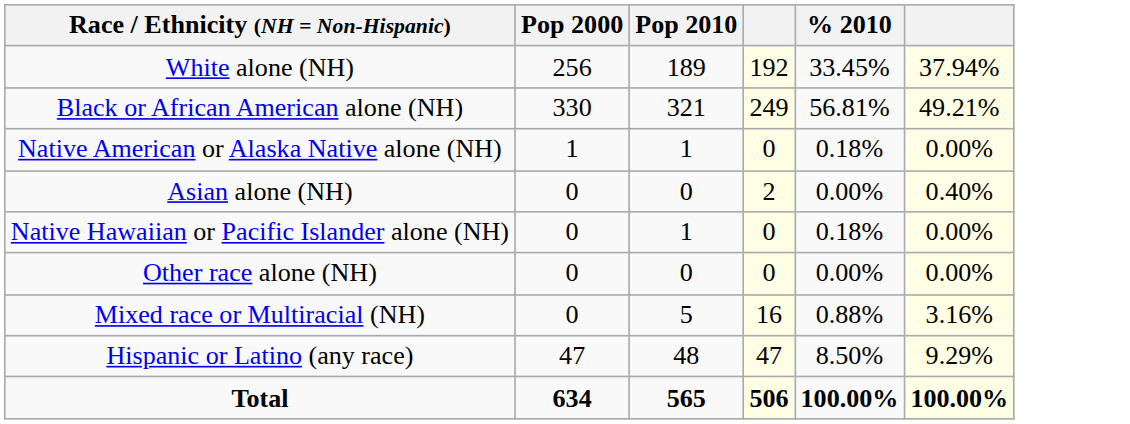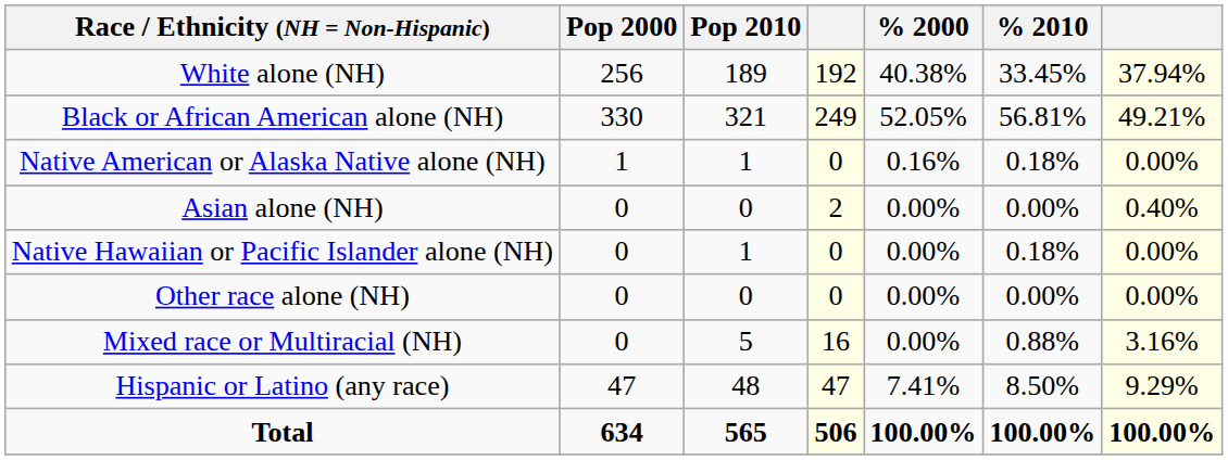+ column: % 2000 | 40.38% | 52.05% | 0.16% | 0.00% | 0.00% | 0.00% | 0.00% | 7.41% | 100.00%
